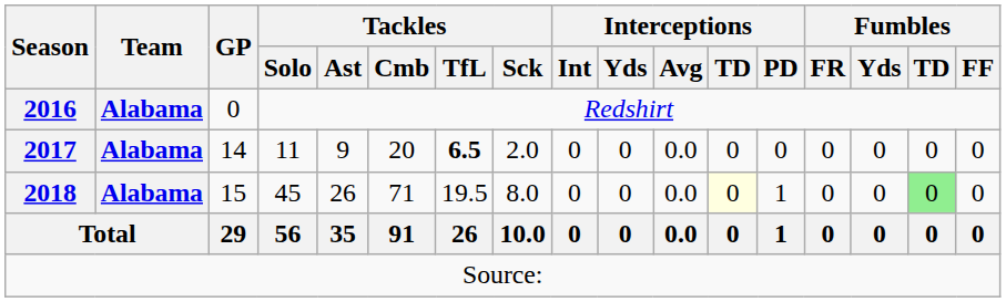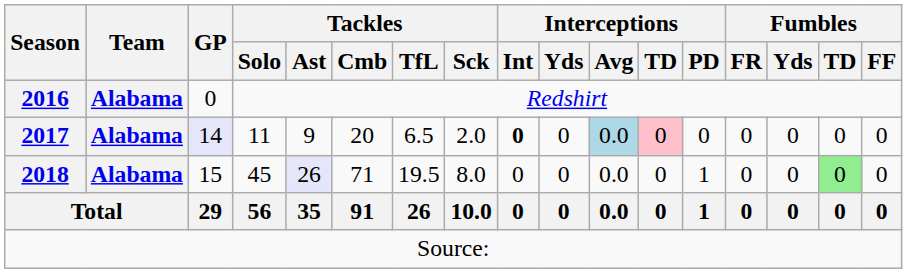11 | GP: no background -> lavender background
11 | Tackles / TfL: bold -> normal
11 | Interceptions / Int: normal -> bold
11 | Interceptions / Avg: no background -> lightblue background
11 | Interceptions / TD: no background -> pink background
45 | Tackles / Ast: no background -> lavender background
45 | Interceptions / TD: lightyellow background -> no background
